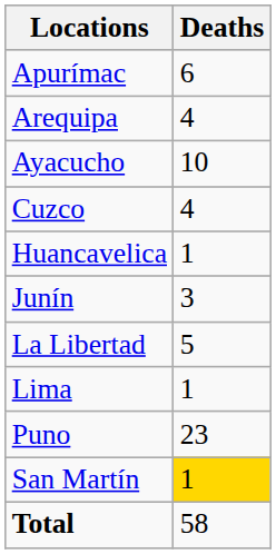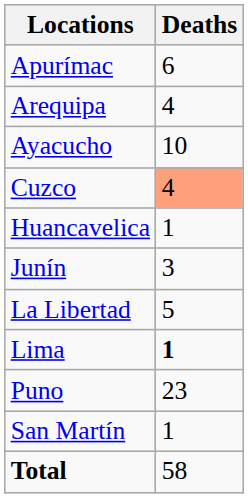Cuzco | Deaths: no background -> lightsalmon background
Lima | Deaths: normal -> bold
San Martín | Deaths: gold background -> no background
